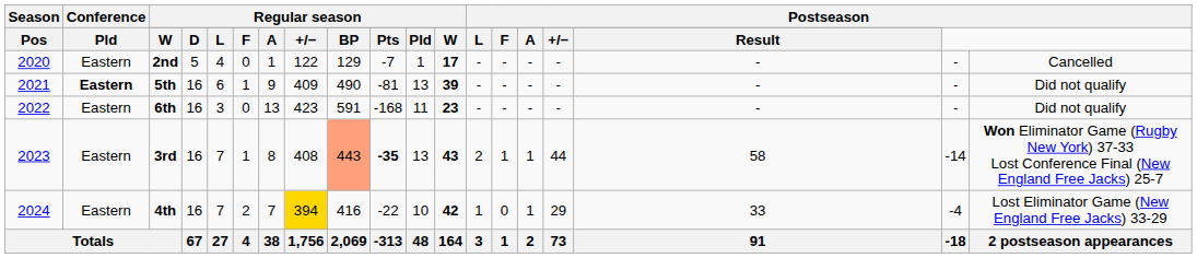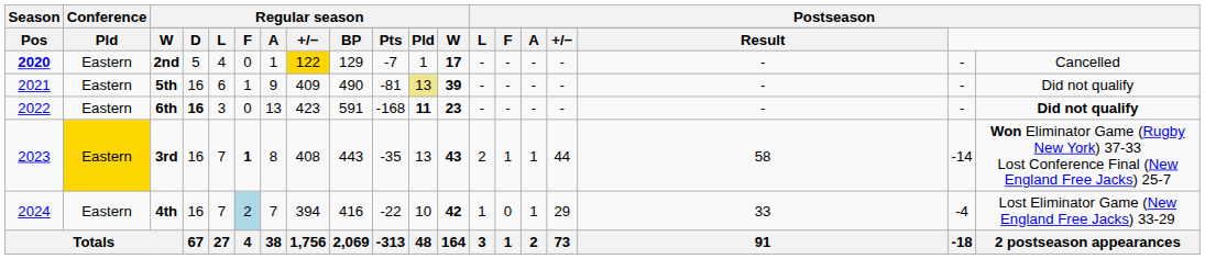2nd | Season: normal -> bold
2nd | column 8: no background -> gold background
5th | Conference: bold -> normal
5th | column 11: no background -> khaki background
6th | column 4: normal -> bold
6th | column 11: normal -> bold
6th | column 19: normal -> bold
3rd | Conference: no background -> gold background
3rd | column 6: normal -> bold
3rd | column 9: lightsalmon background -> no background
3rd | column 10: bold -> normal
4th | column 6: no background -> lightblue background
4th | column 8: gold background -> no background
